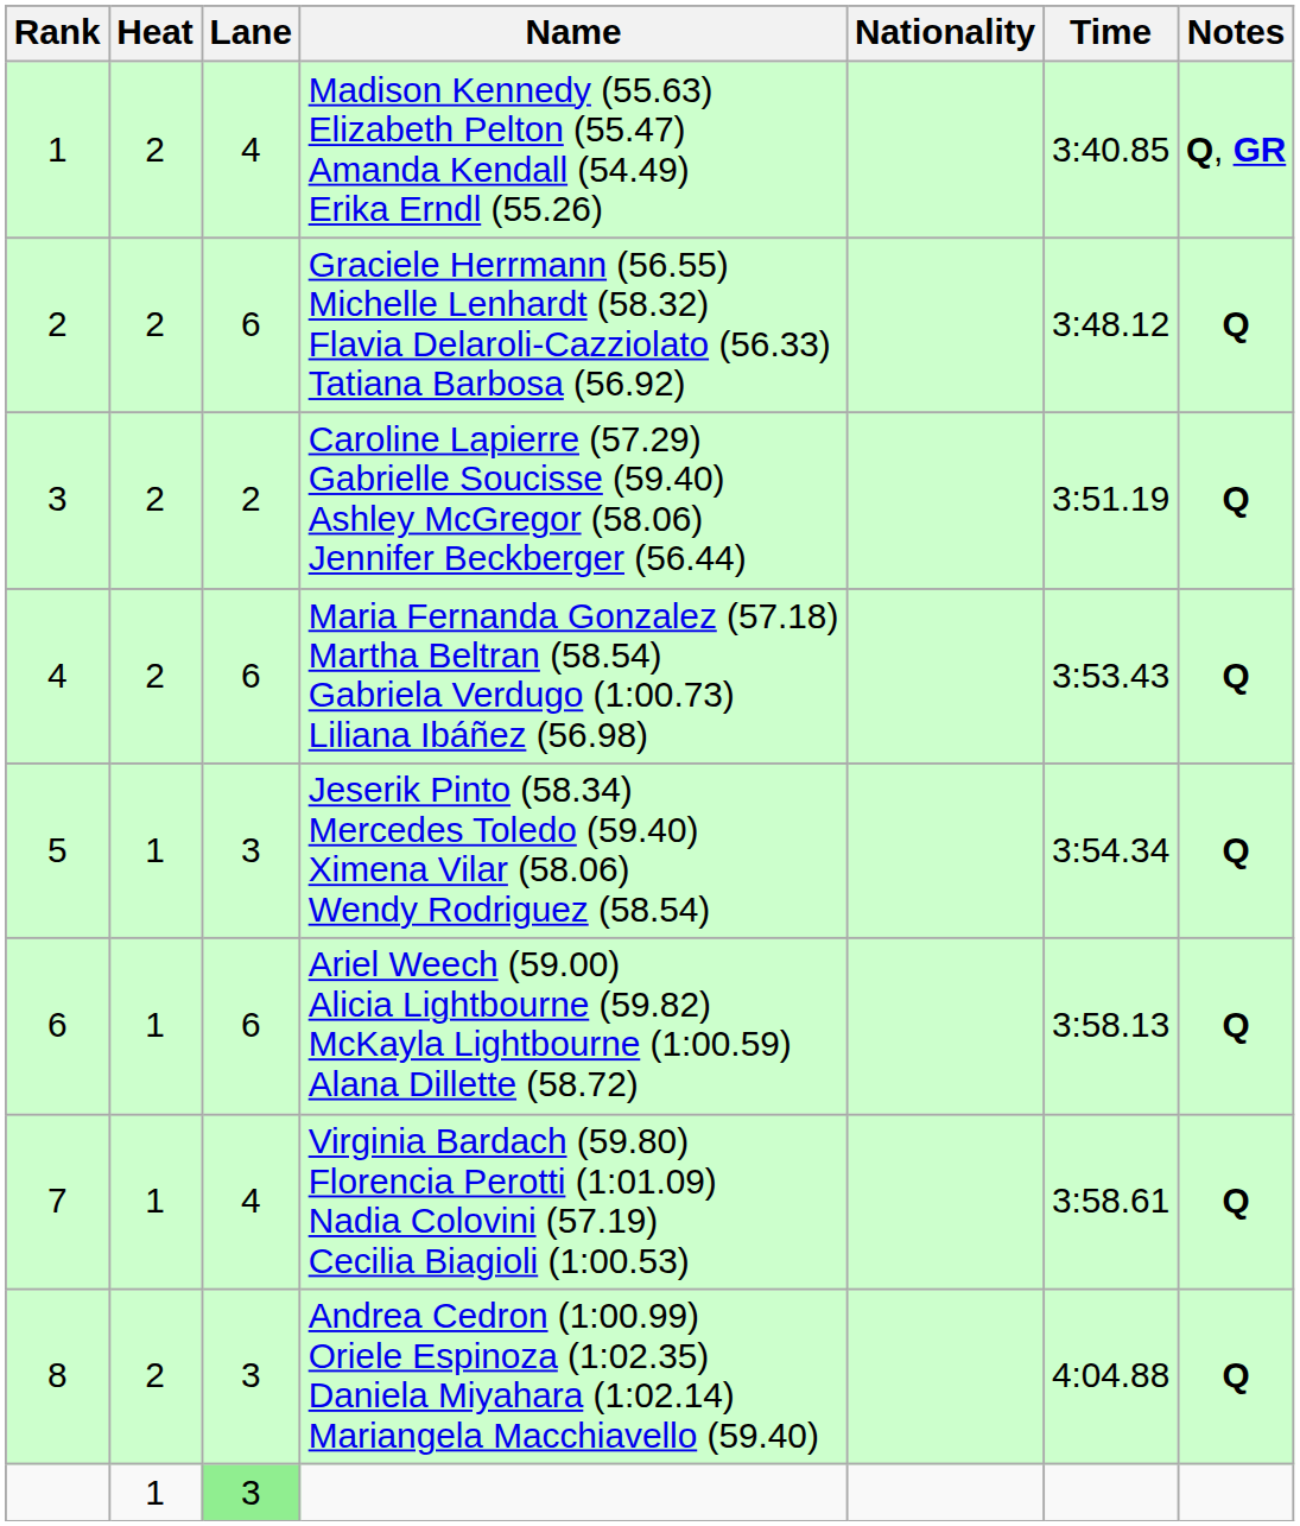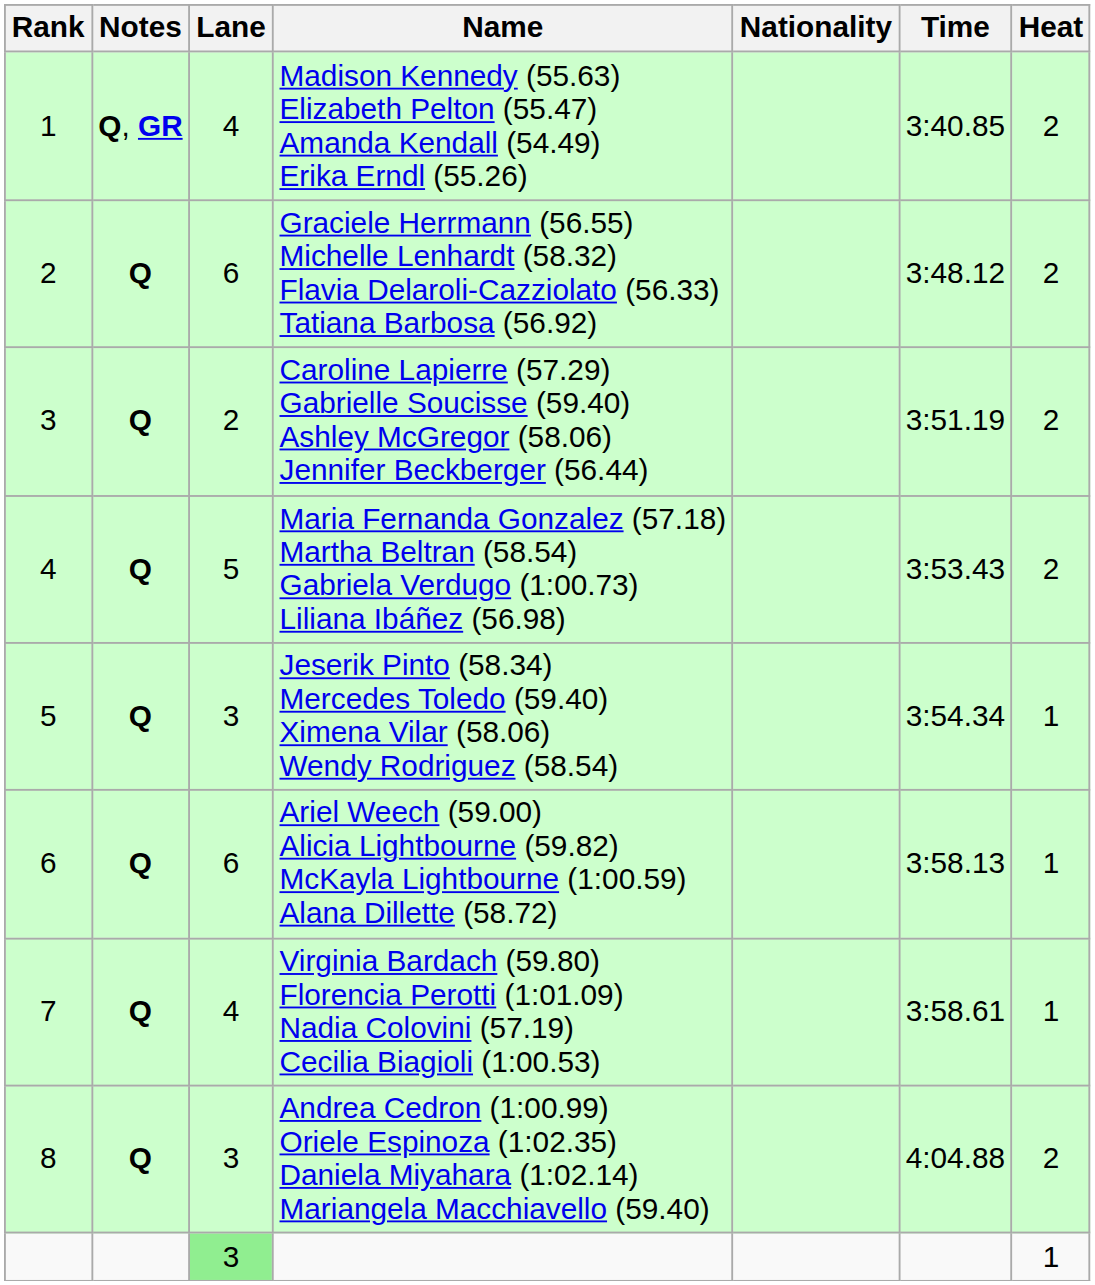columns swapped: Heat <-> Notes
row 5 | Lane: 6 -> 5
